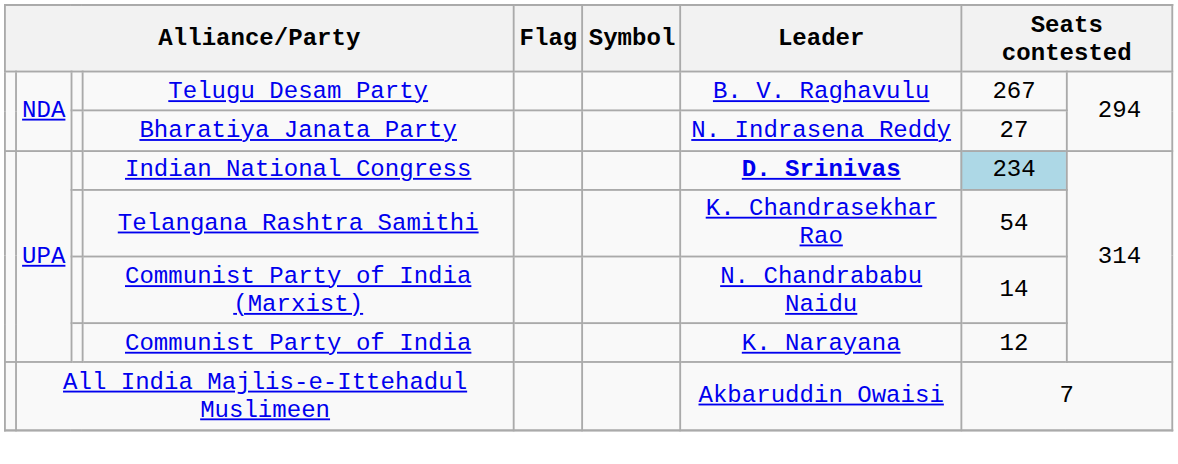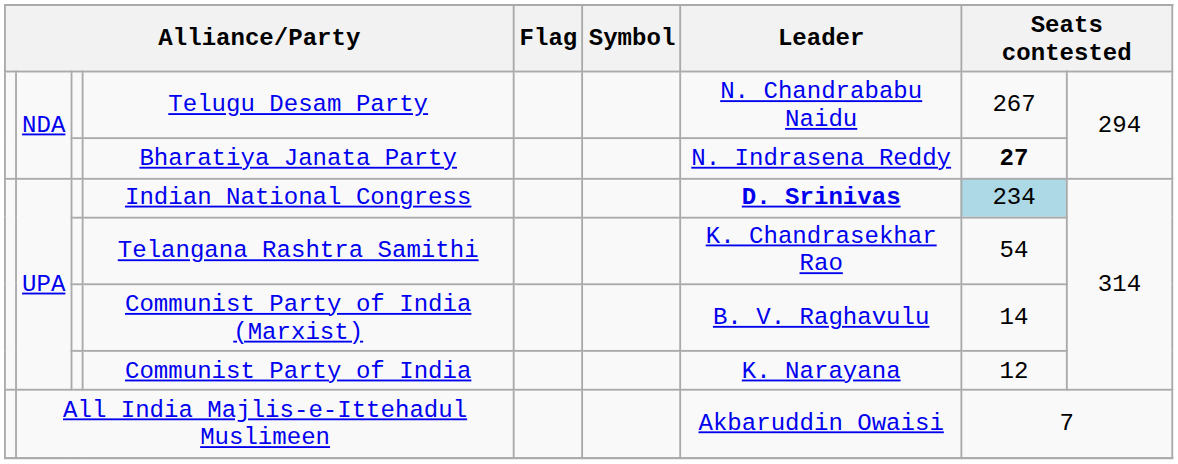Telugu Desam Party | Leader: B. V. Raghavulu -> N. Chandrababu Naidu
Bharatiya Janata Party | column 8: normal -> bold
Communist Party of India (Marxist) | Leader: N. Chandrababu Naidu -> B. V. Raghavulu
